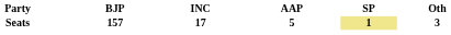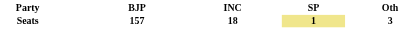- column: AAP | 5
Seats | INC: 17 -> 18
